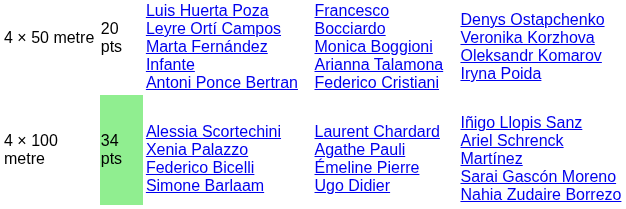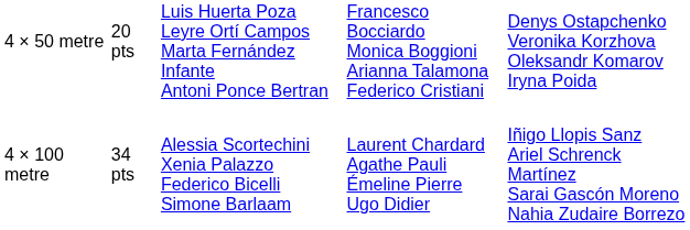4 × 100 metre | column 2: lightgreen background -> no background
